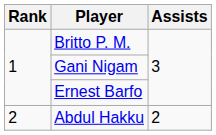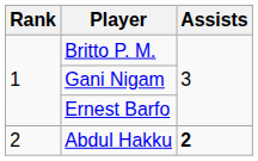Abdul Hakku | Assists: normal -> bold
